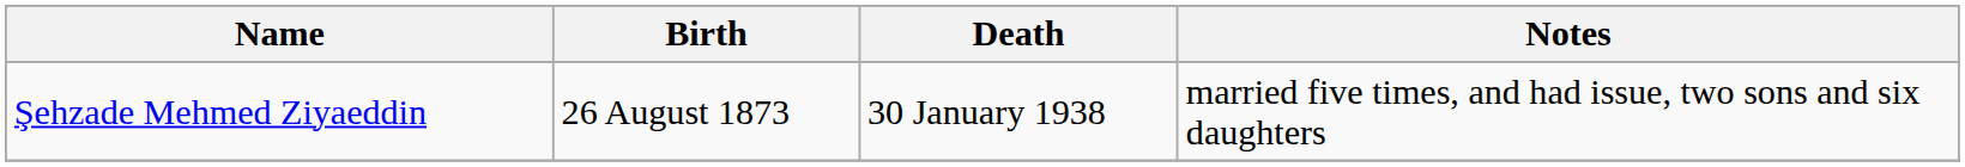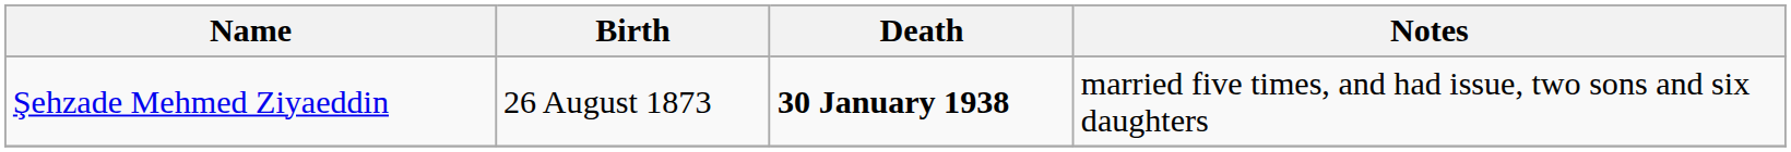Şehzade Mehmed Ziyaeddin | Death: normal -> bold
